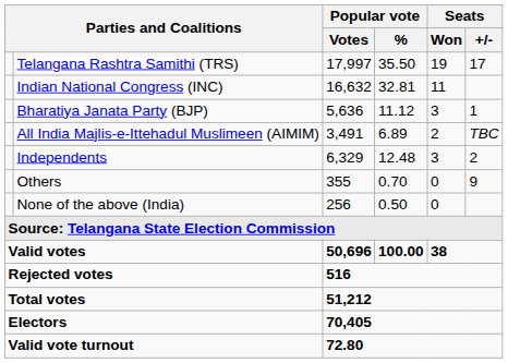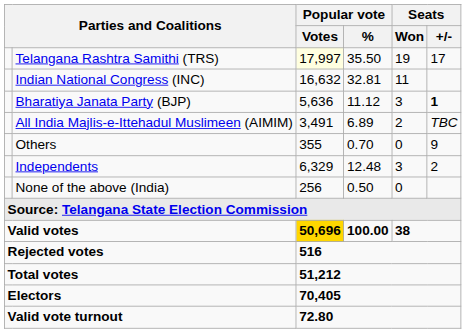Telangana Rashtra Samithi (TRS) | Popular vote / Votes: no background -> lightyellow background
Bharatiya Janata Party (BJP) | Seats / +/-: normal -> bold
rows swapped: Independents <-> Others
Valid votes | Popular vote / Votes: no background -> gold background
